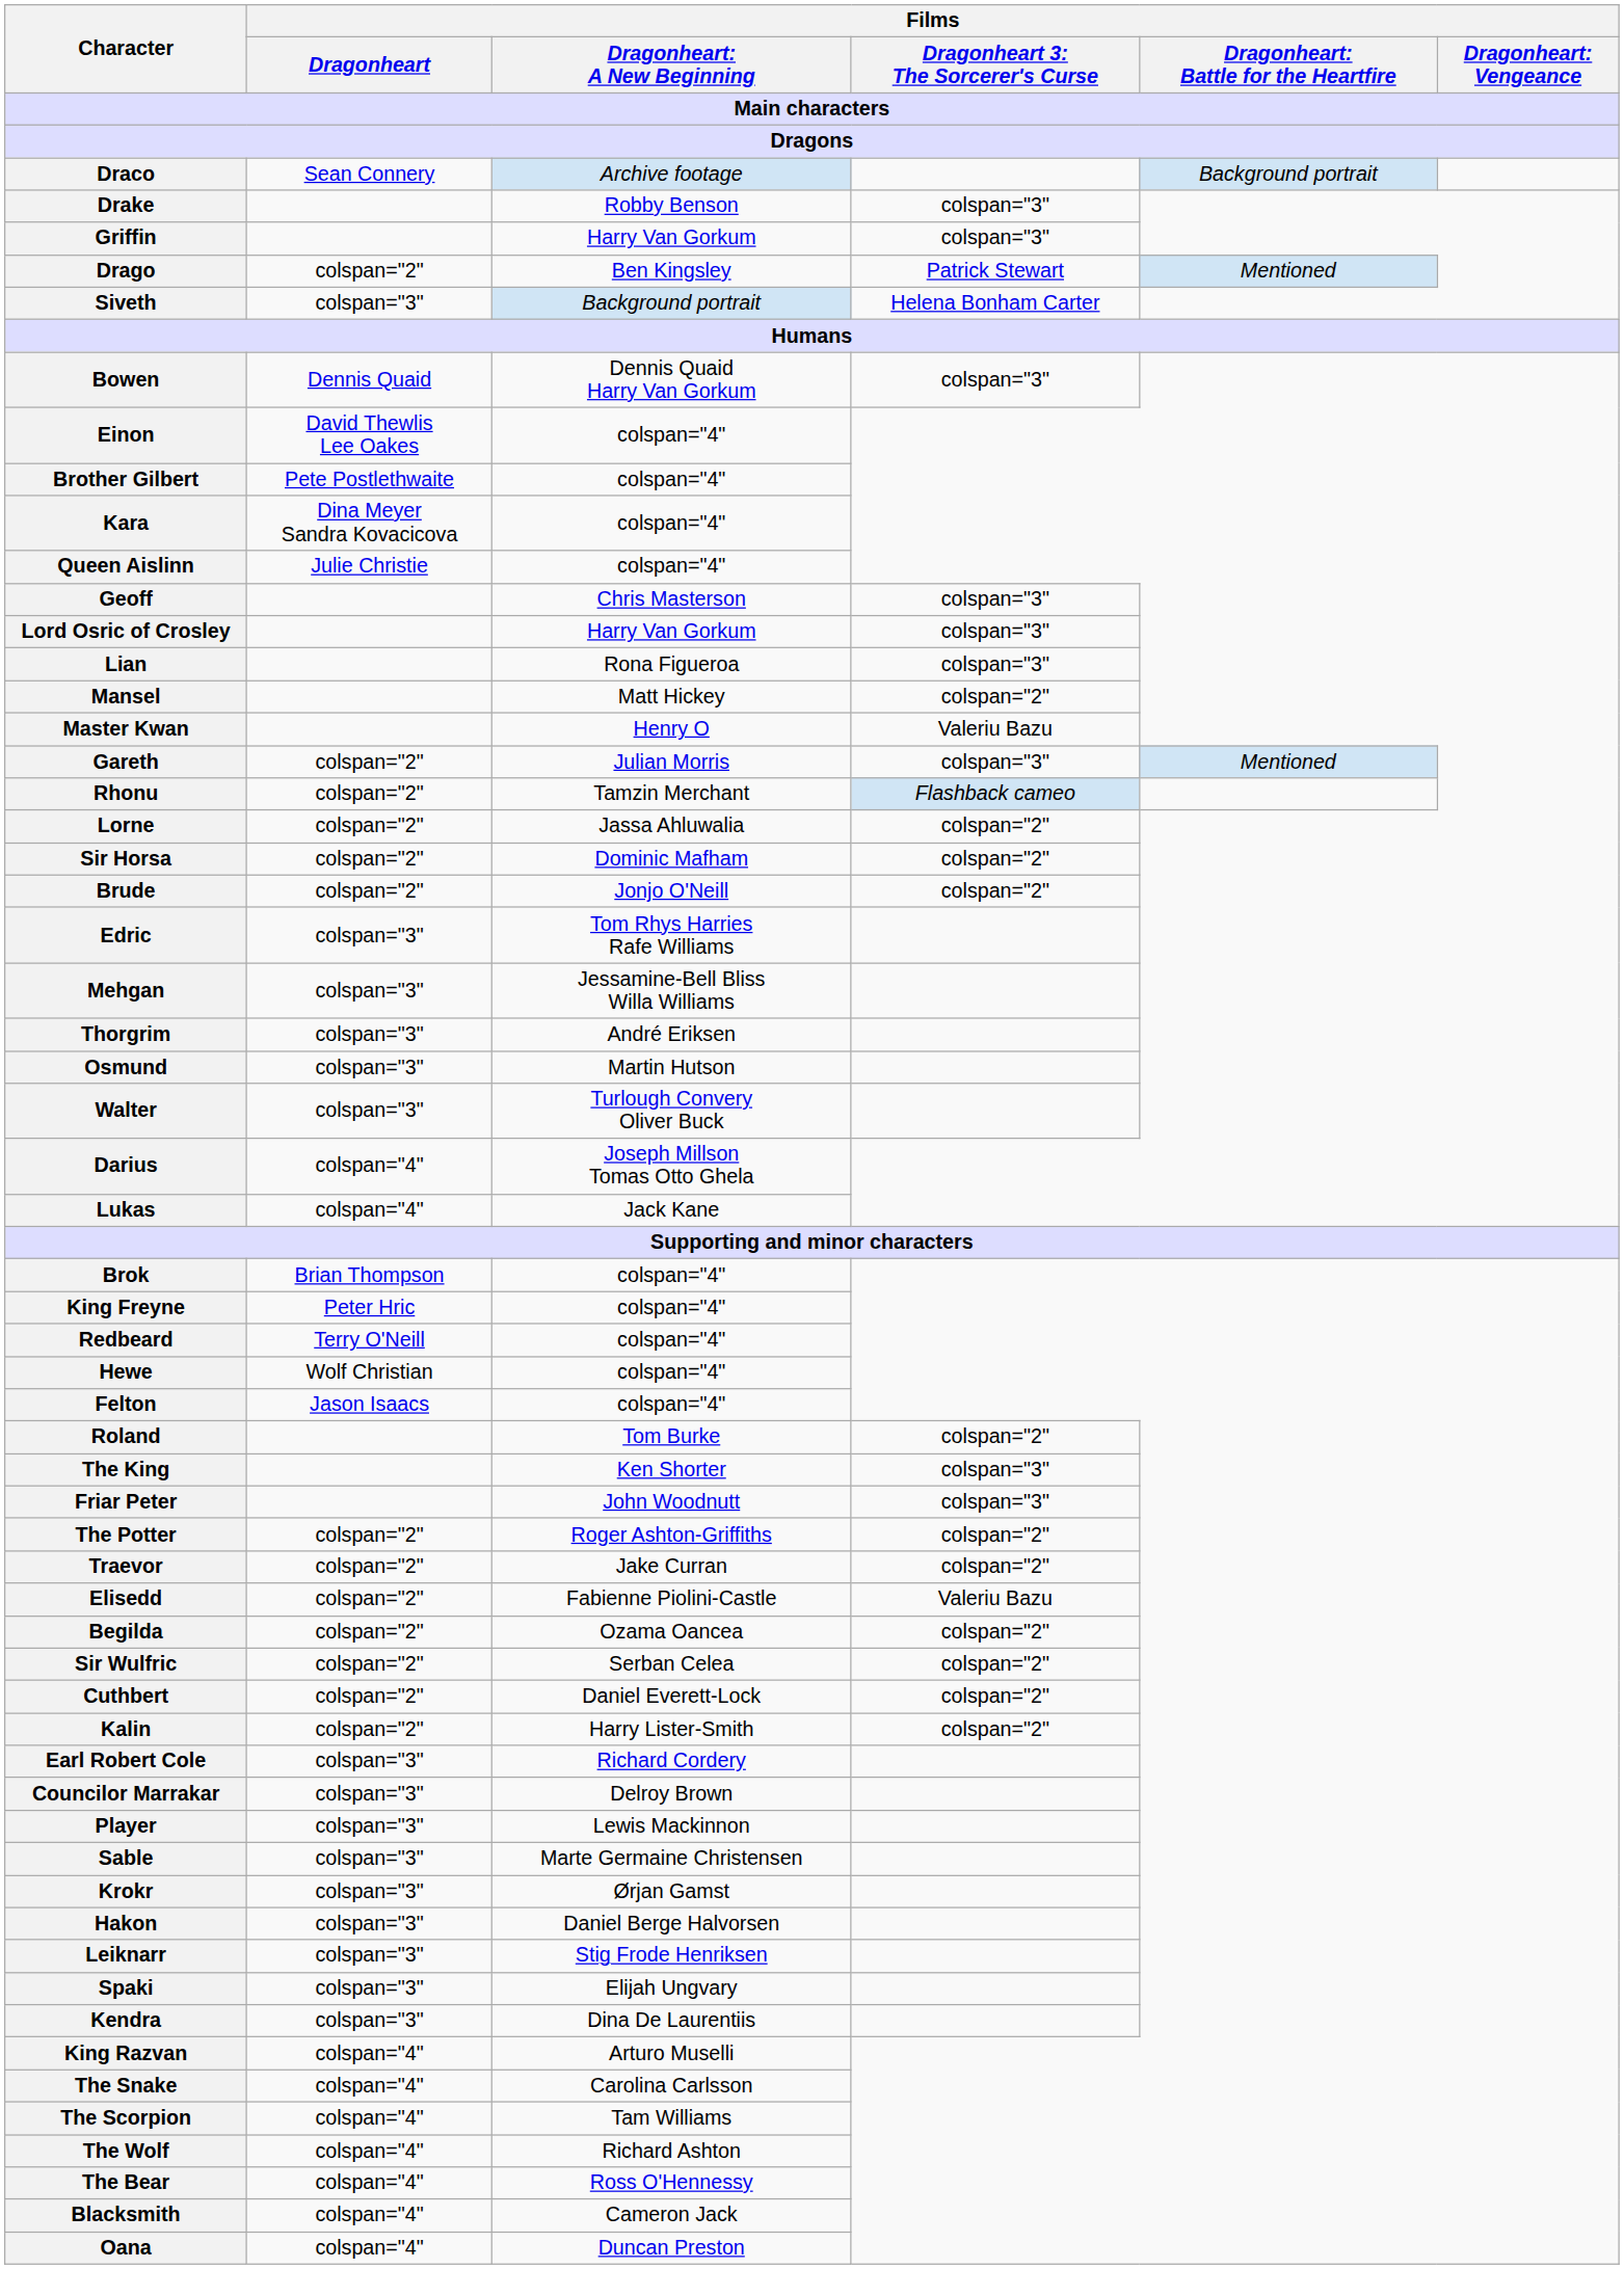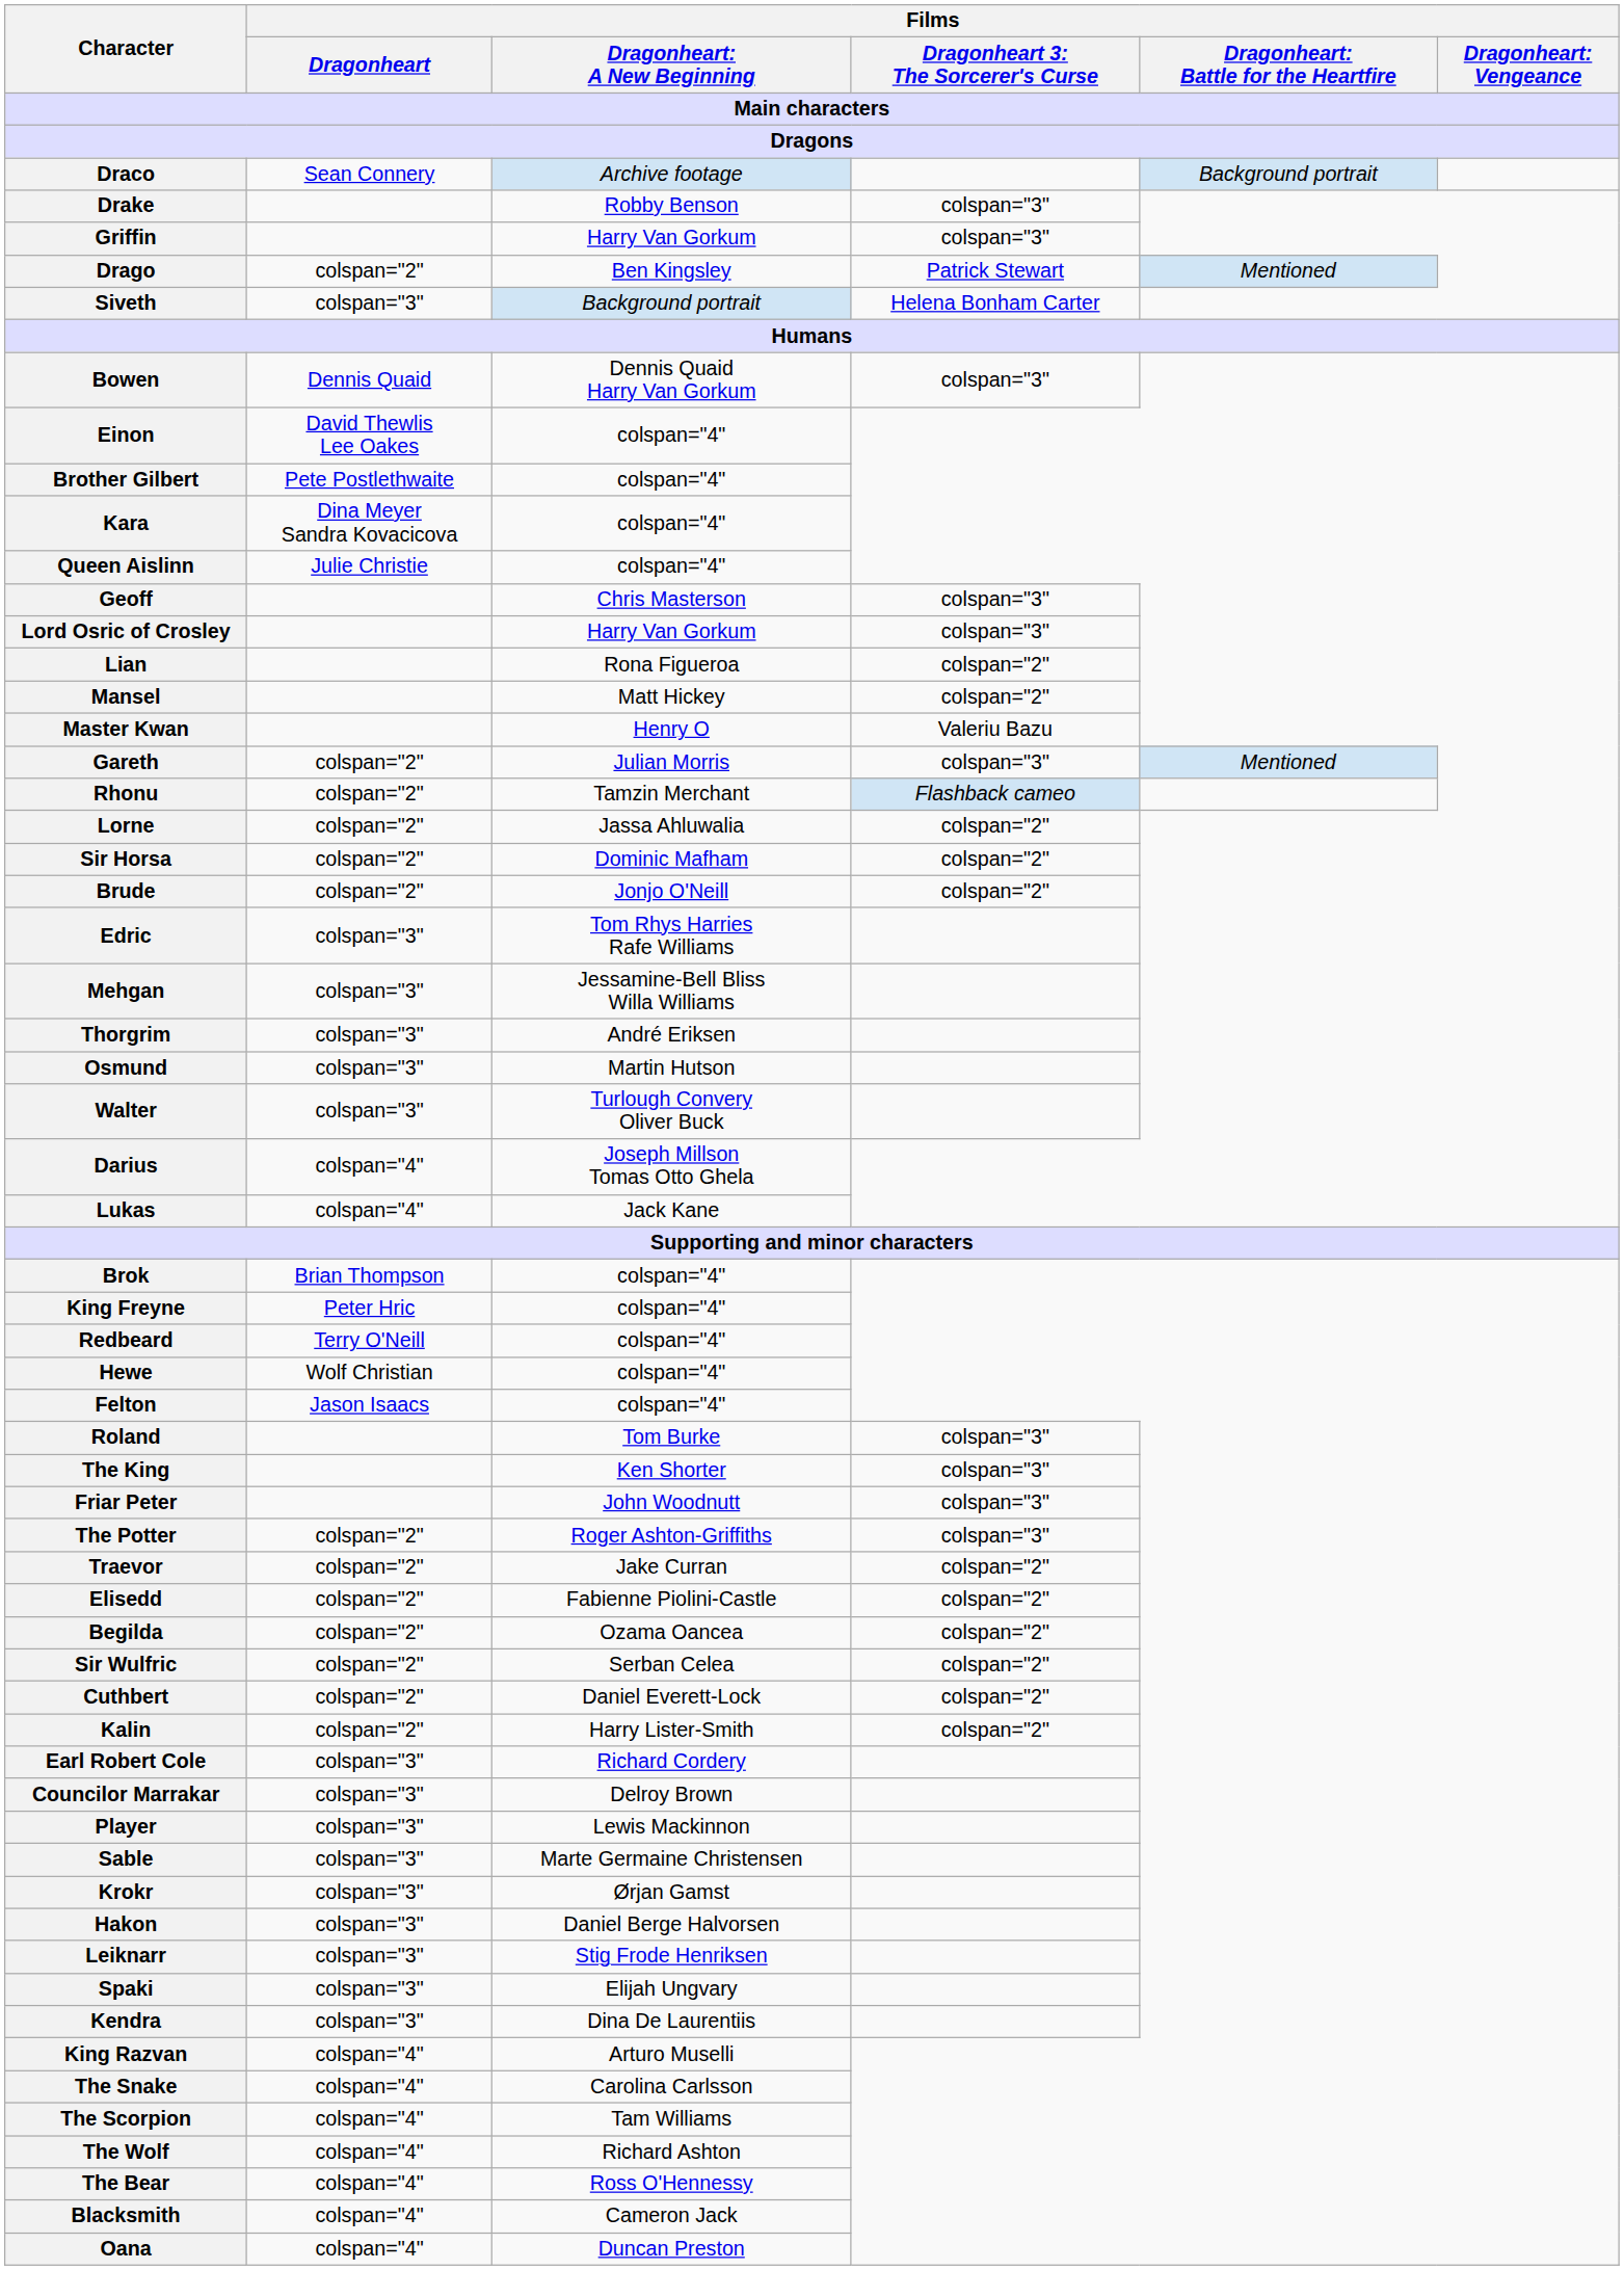Lian | column 4: colspan="3" -> colspan="2"
Roland | column 4: colspan="2" -> colspan="3"
The Potter | column 4: colspan="2" -> colspan="3"
Elisedd | column 4: Valeriu Bazu -> colspan="2"
